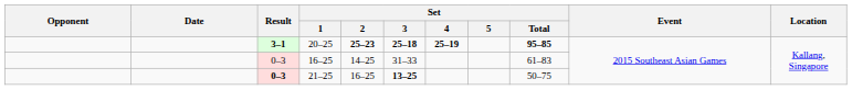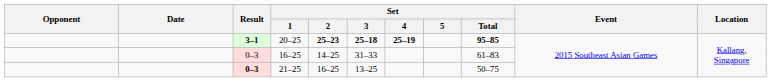21–25 | Set / 3: bold -> normal
